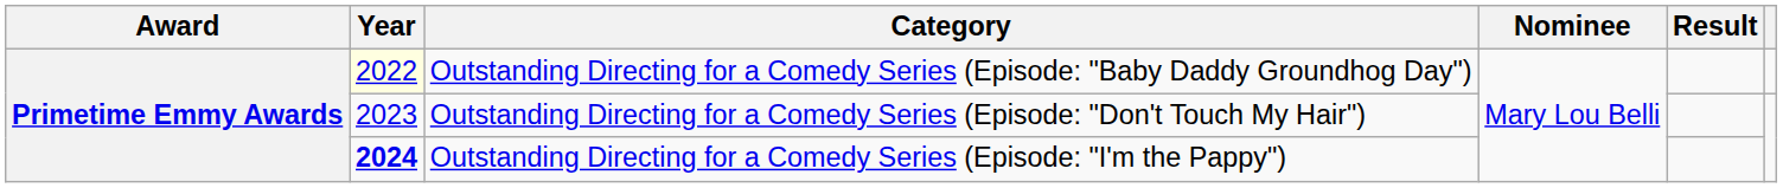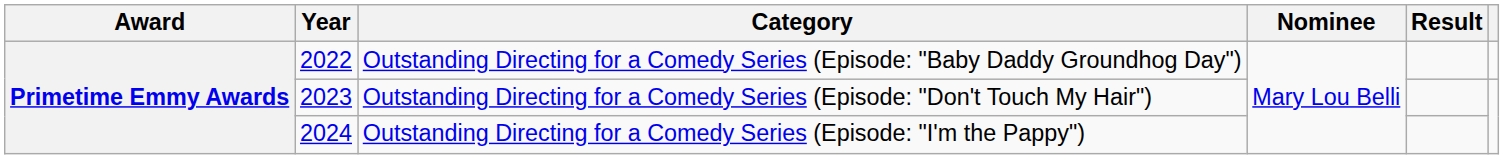row 2 | Year: lightyellow background -> no background
row 4 | Year: bold -> normal
